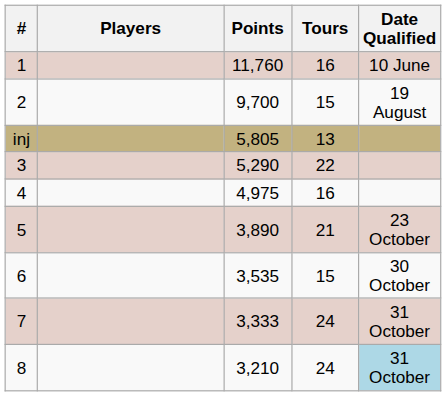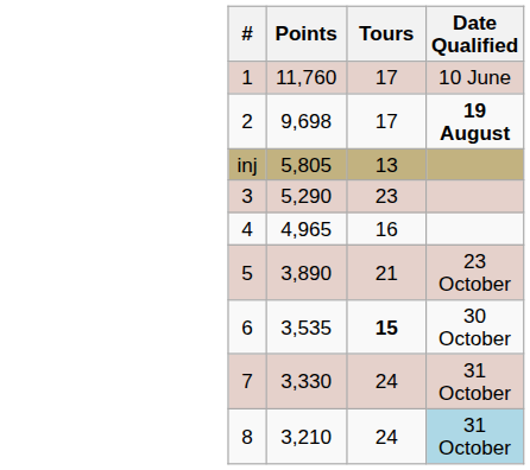- column: Players
1 | Tours: 16 -> 17
2 | Points: 9,700 -> 9,698
2 | Tours: 15 -> 17
2 | Date Qualified: normal -> bold
3 | Tours: 22 -> 23
4 | Points: 4,975 -> 4,965
6 | Tours: normal -> bold
7 | Points: 3,333 -> 3,330
